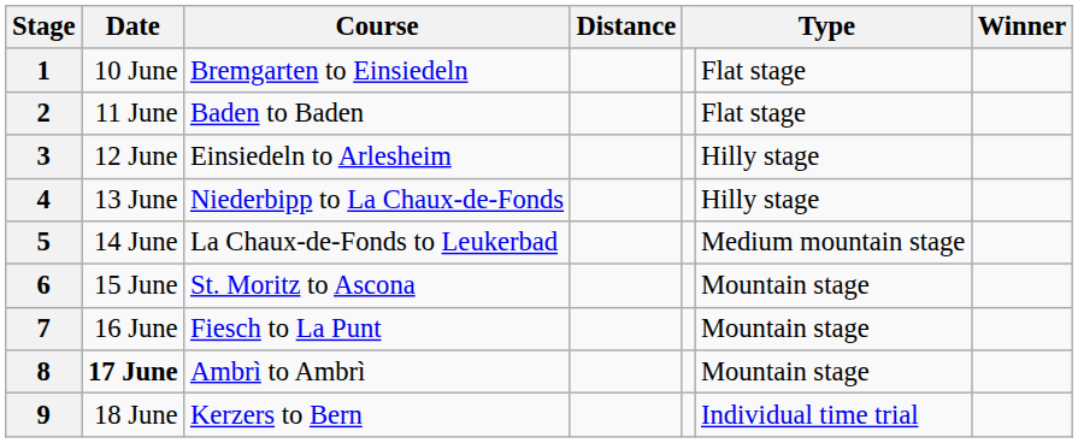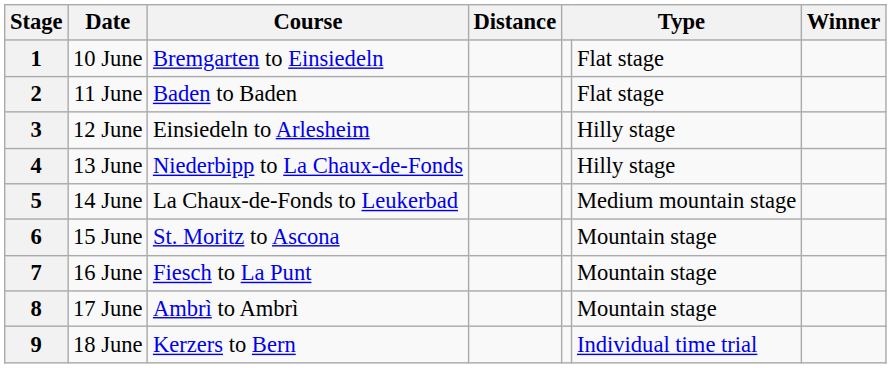8 | Date: bold -> normal
